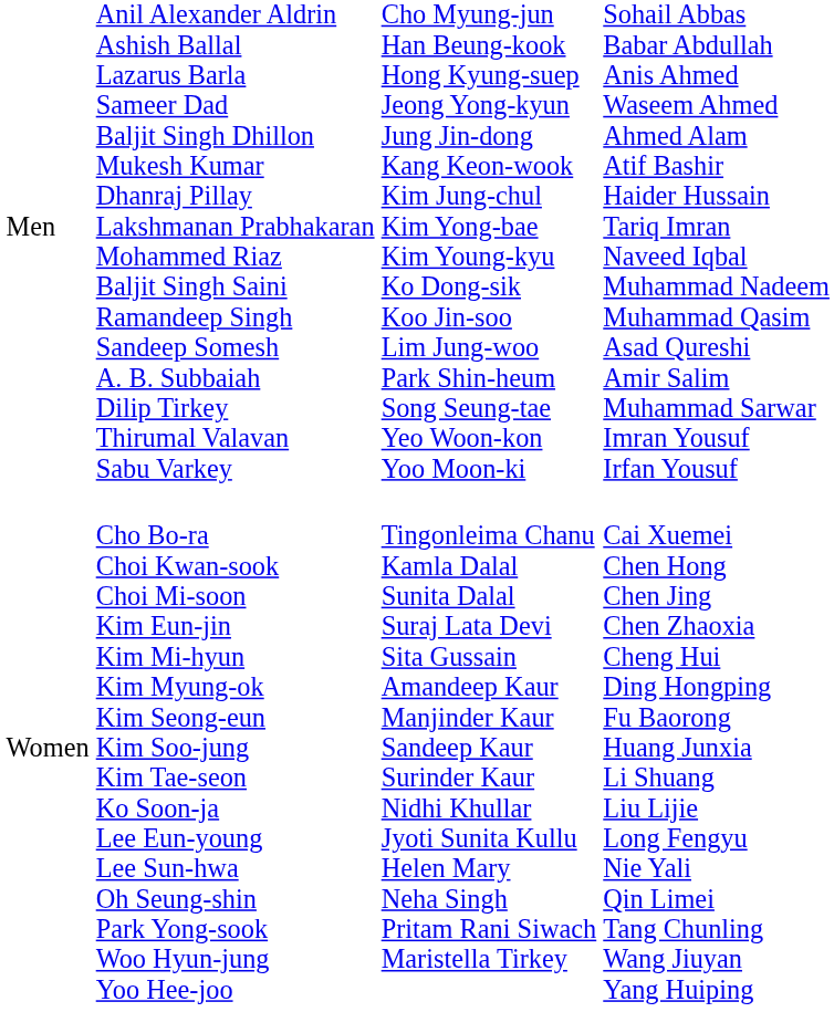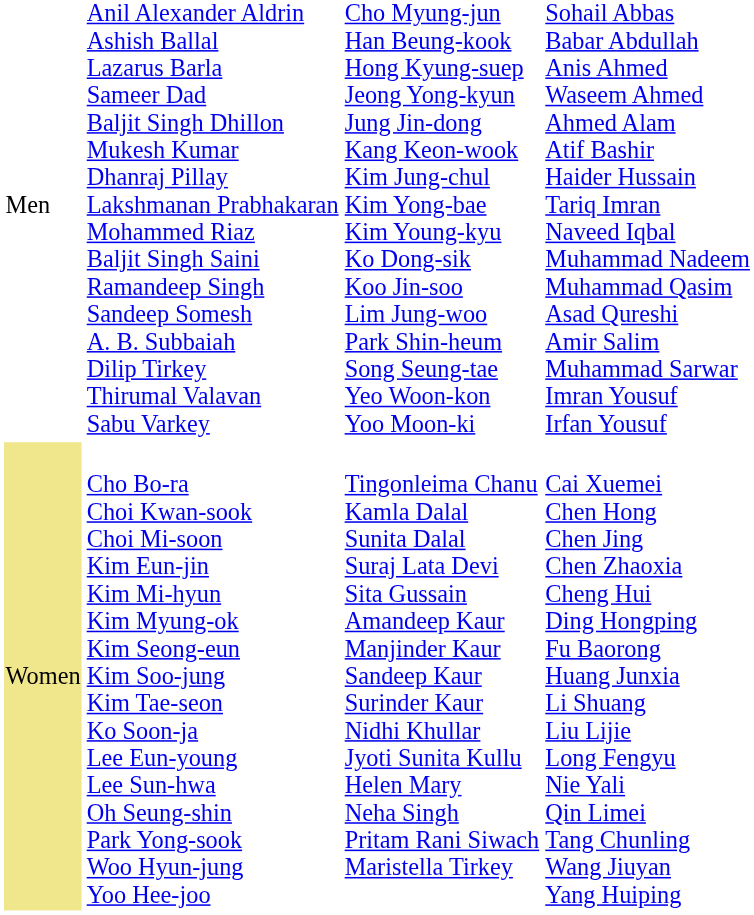Women | column 1: no background -> khaki background
